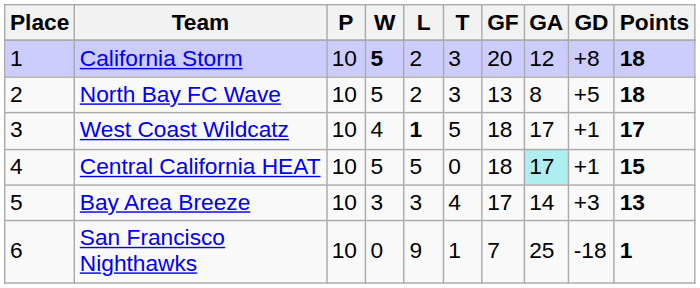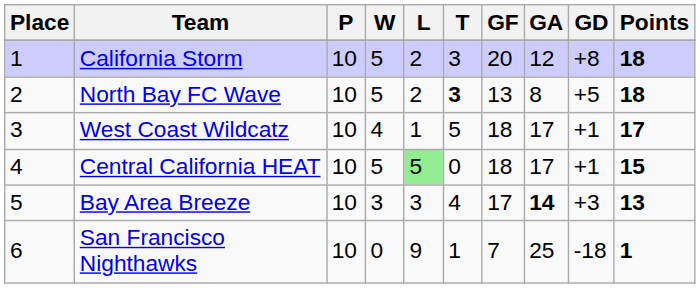California Storm | W: bold -> normal
North Bay FC Wave | T: normal -> bold
West Coast Wildcatz | L: bold -> normal
Central California HEAT | L: no background -> lightgreen background
Central California HEAT | GA: paleturquoise background -> no background
Bay Area Breeze | GA: normal -> bold
